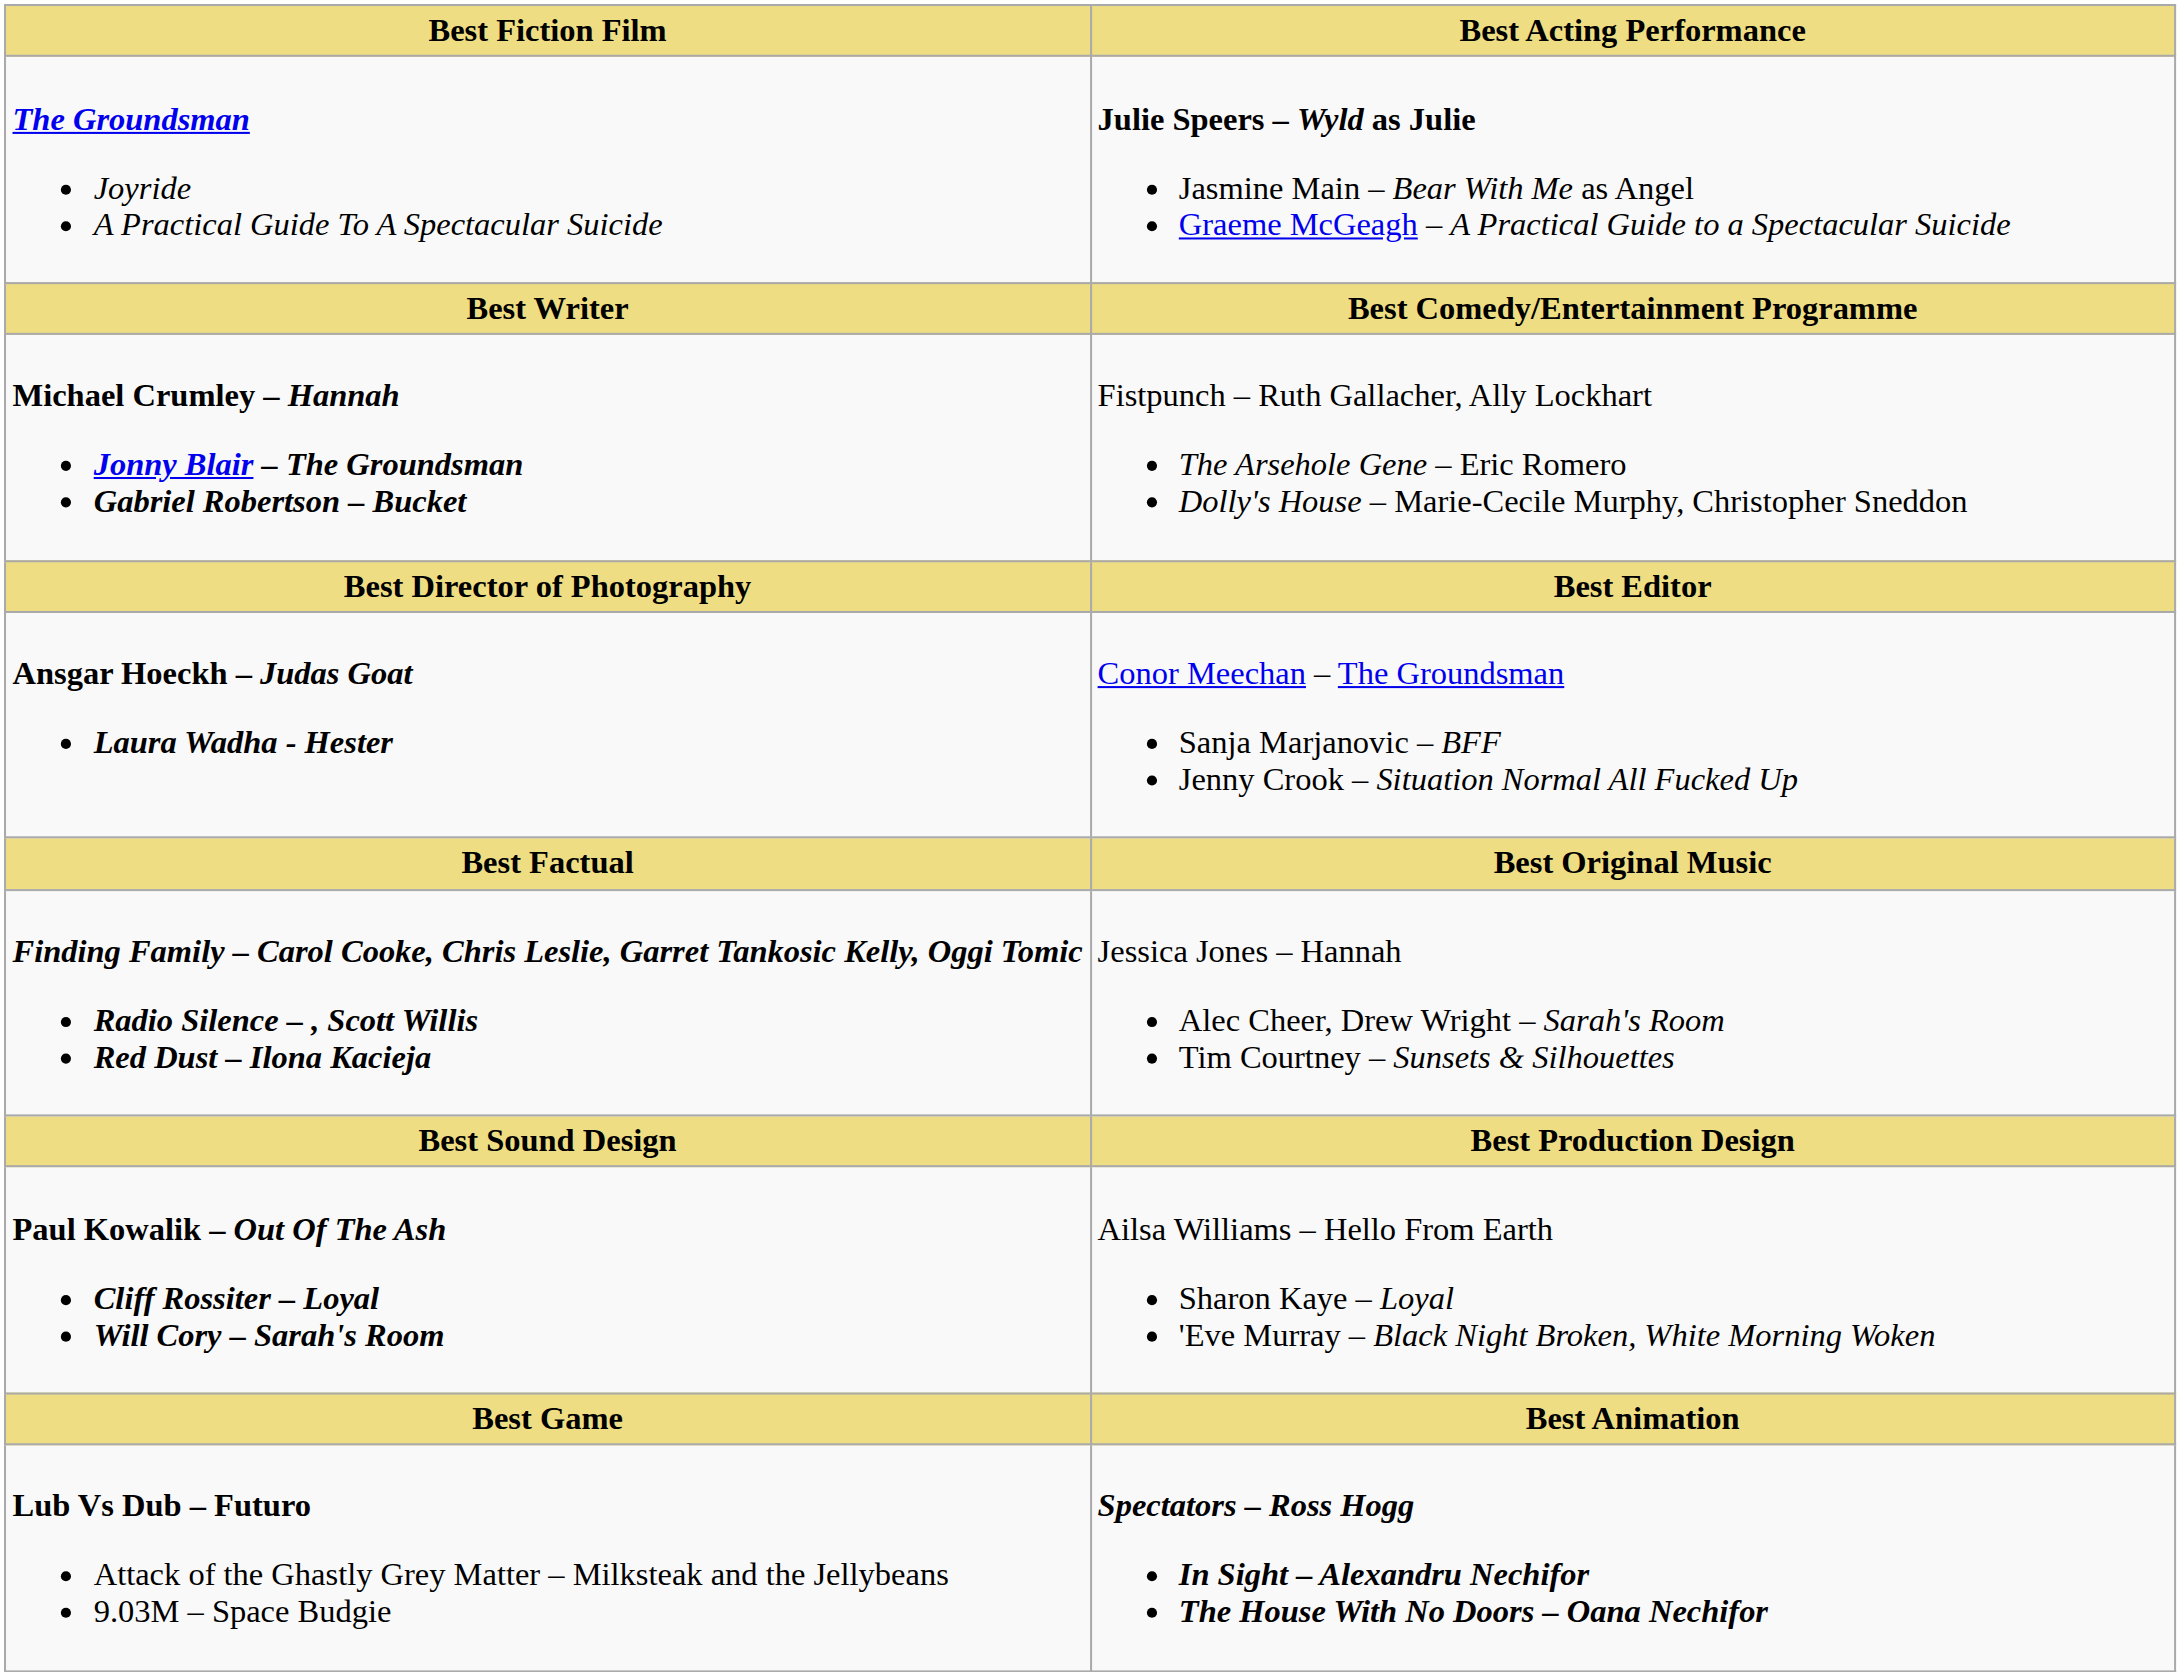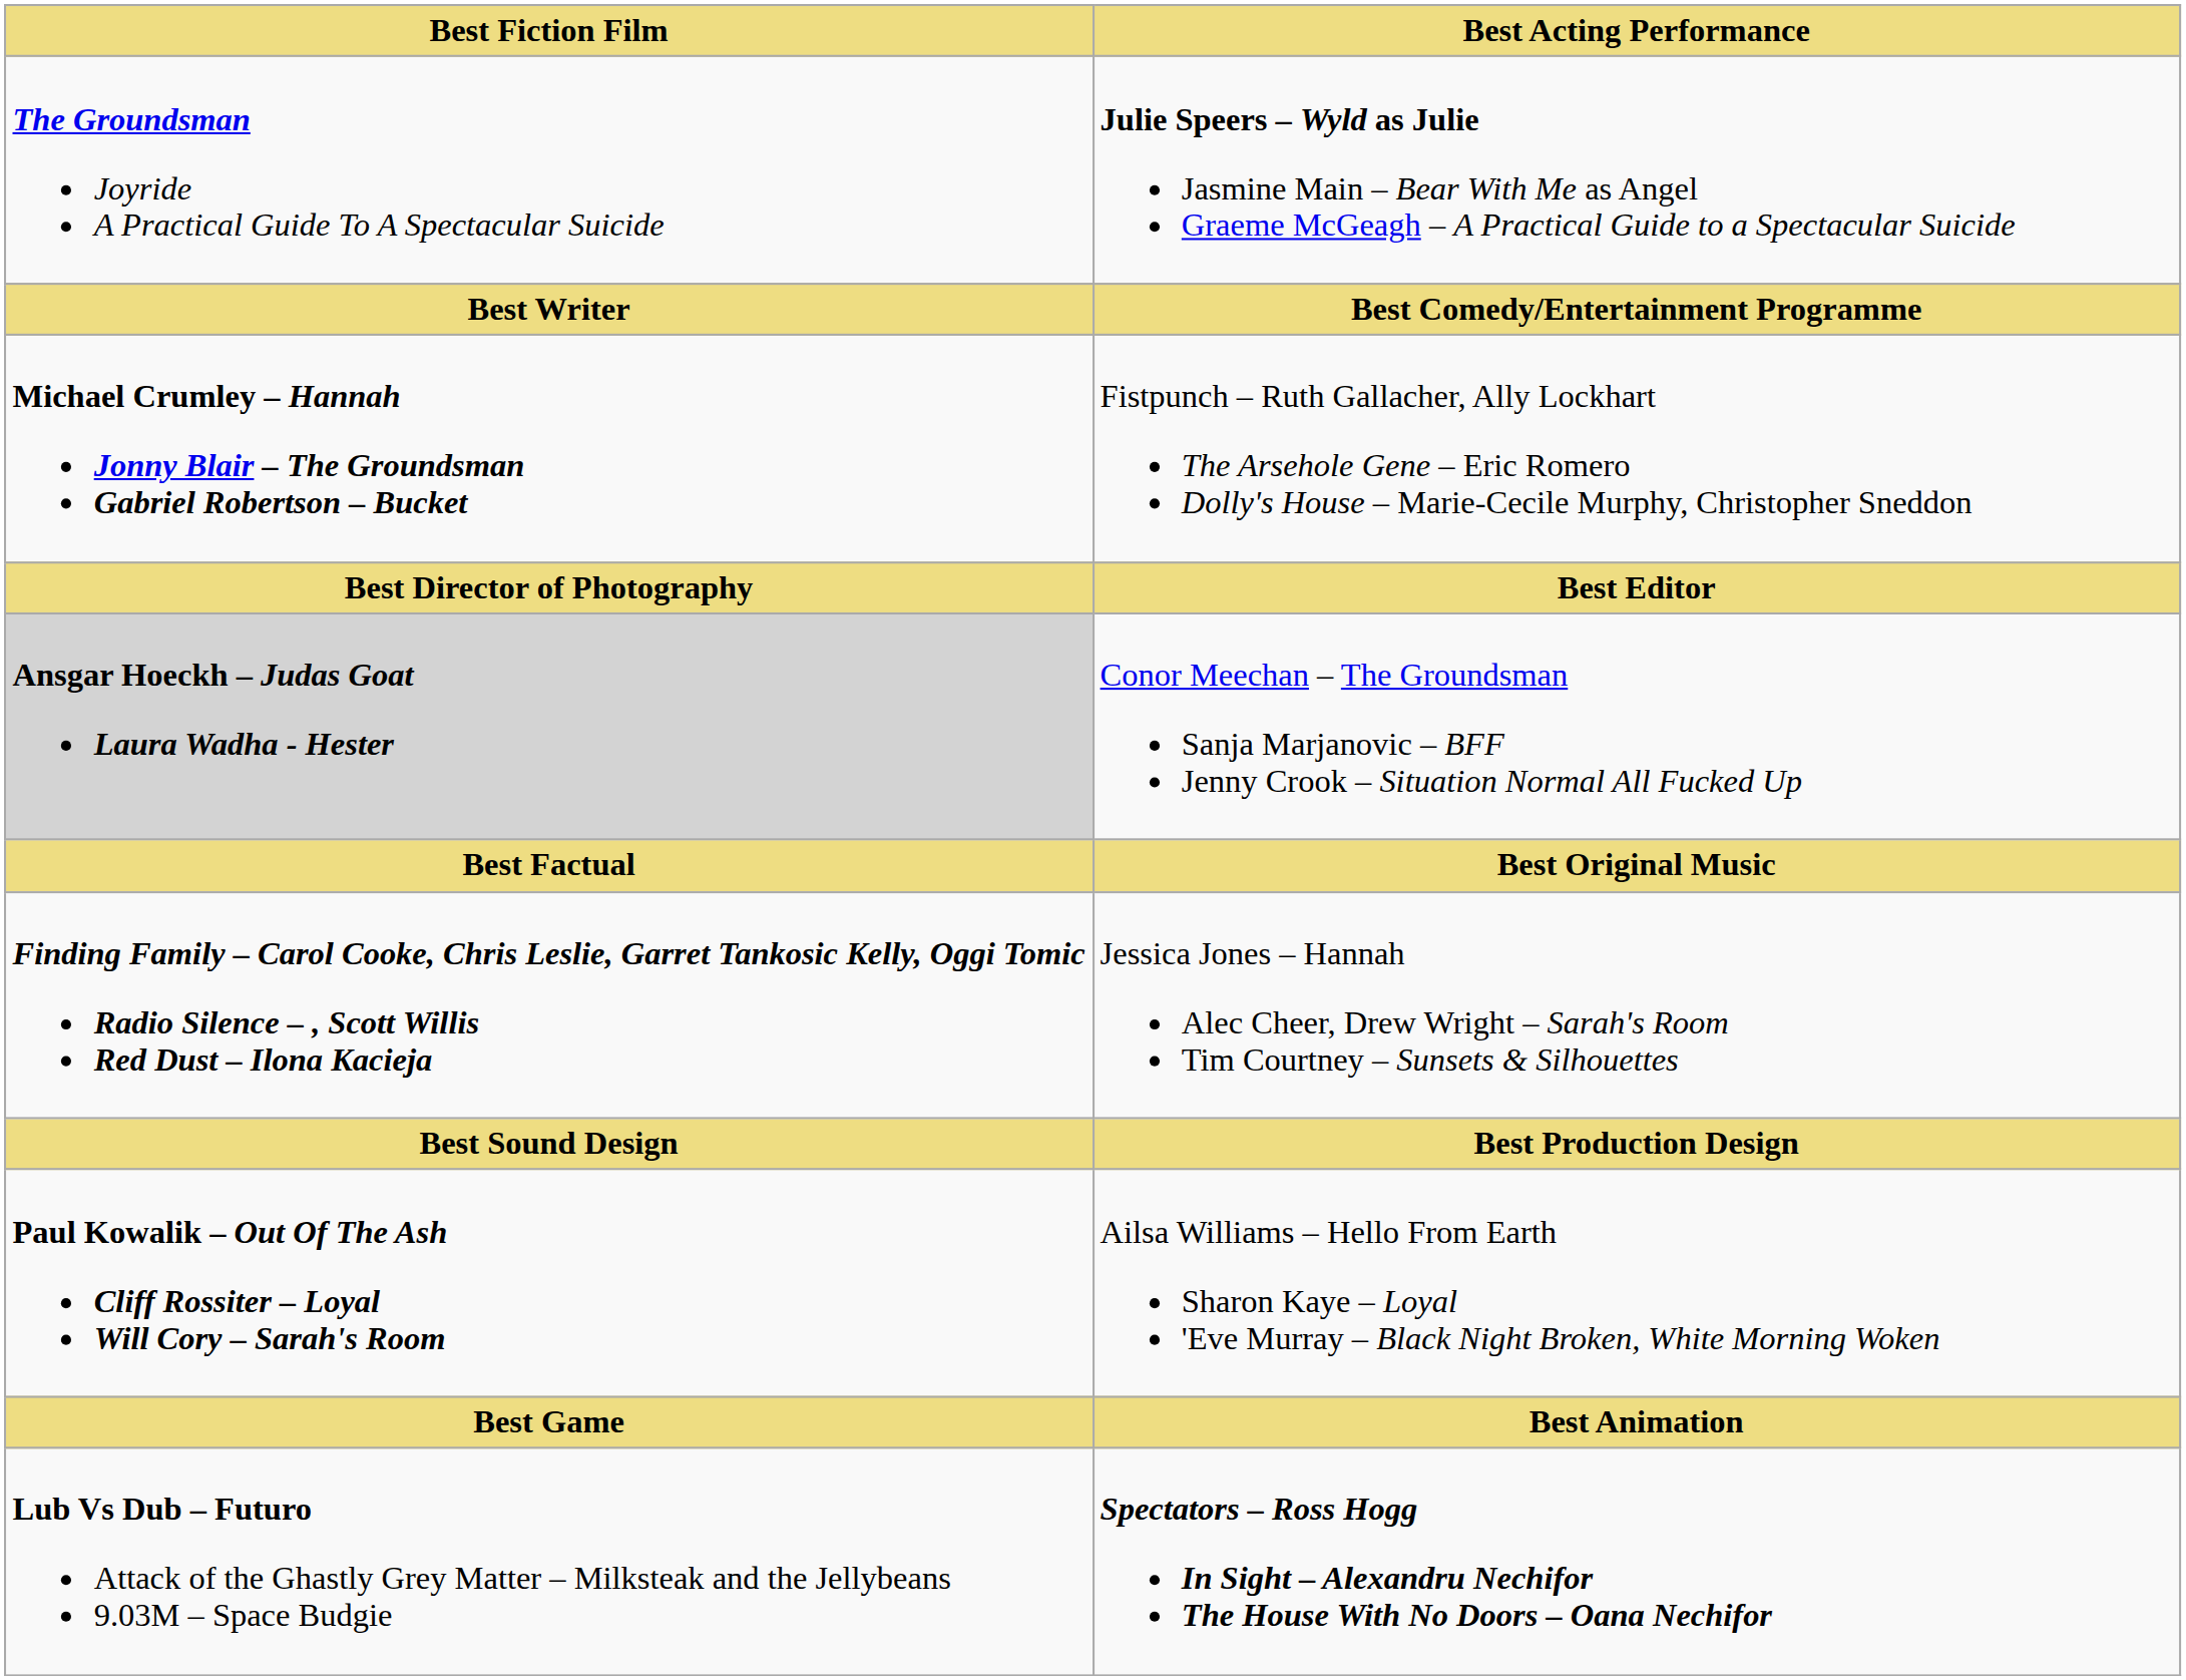row 6 | Best Fiction Film: no background -> lightgrey background
